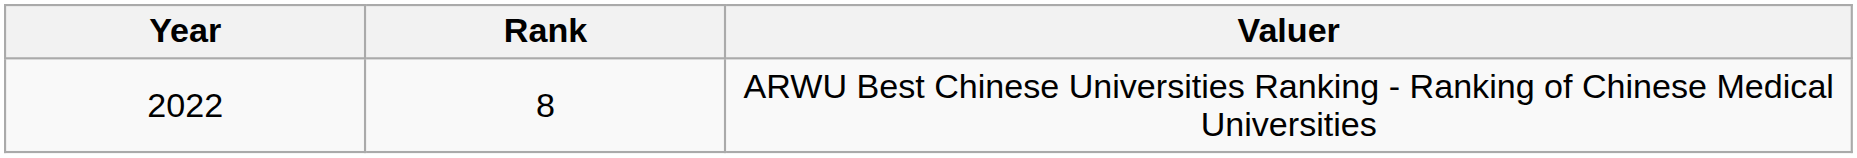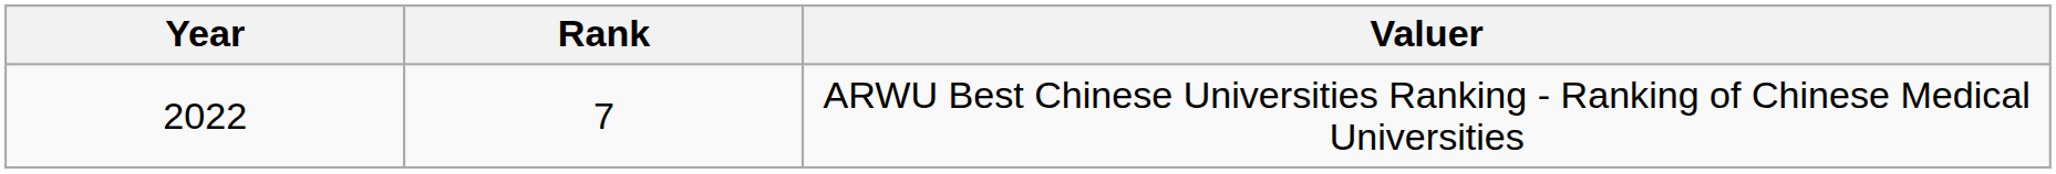row 2 | Rank: 8 -> 7
